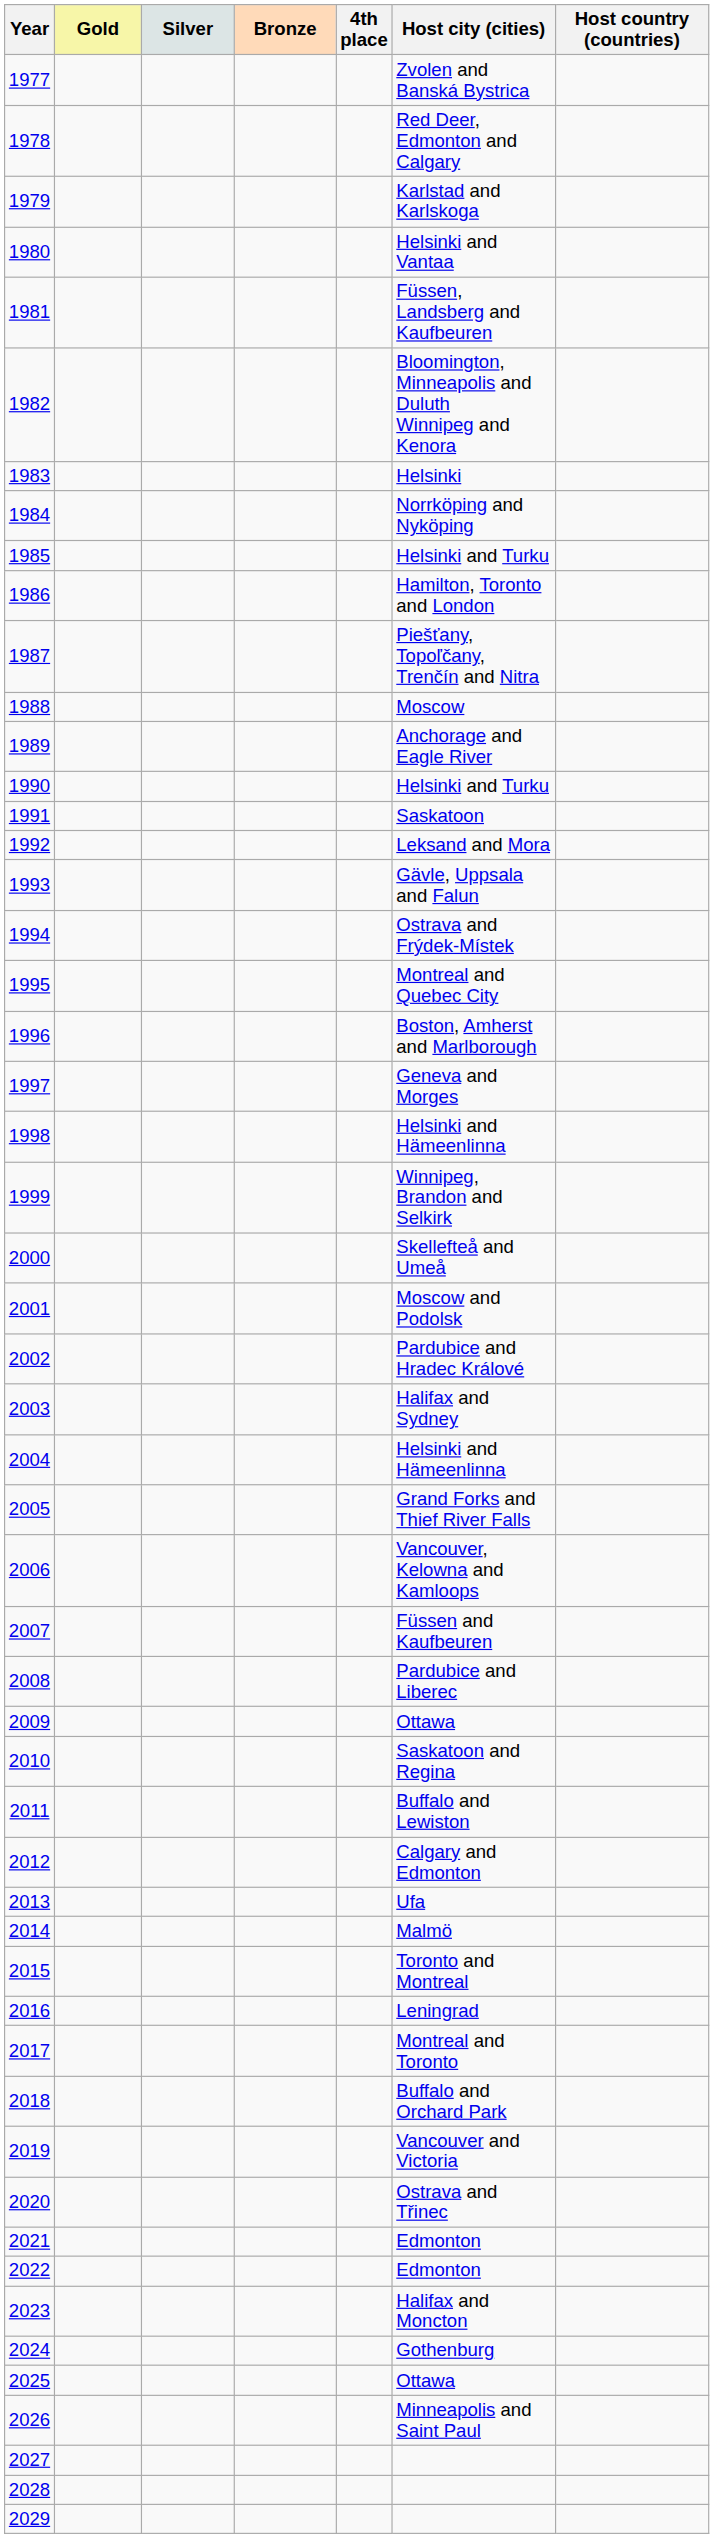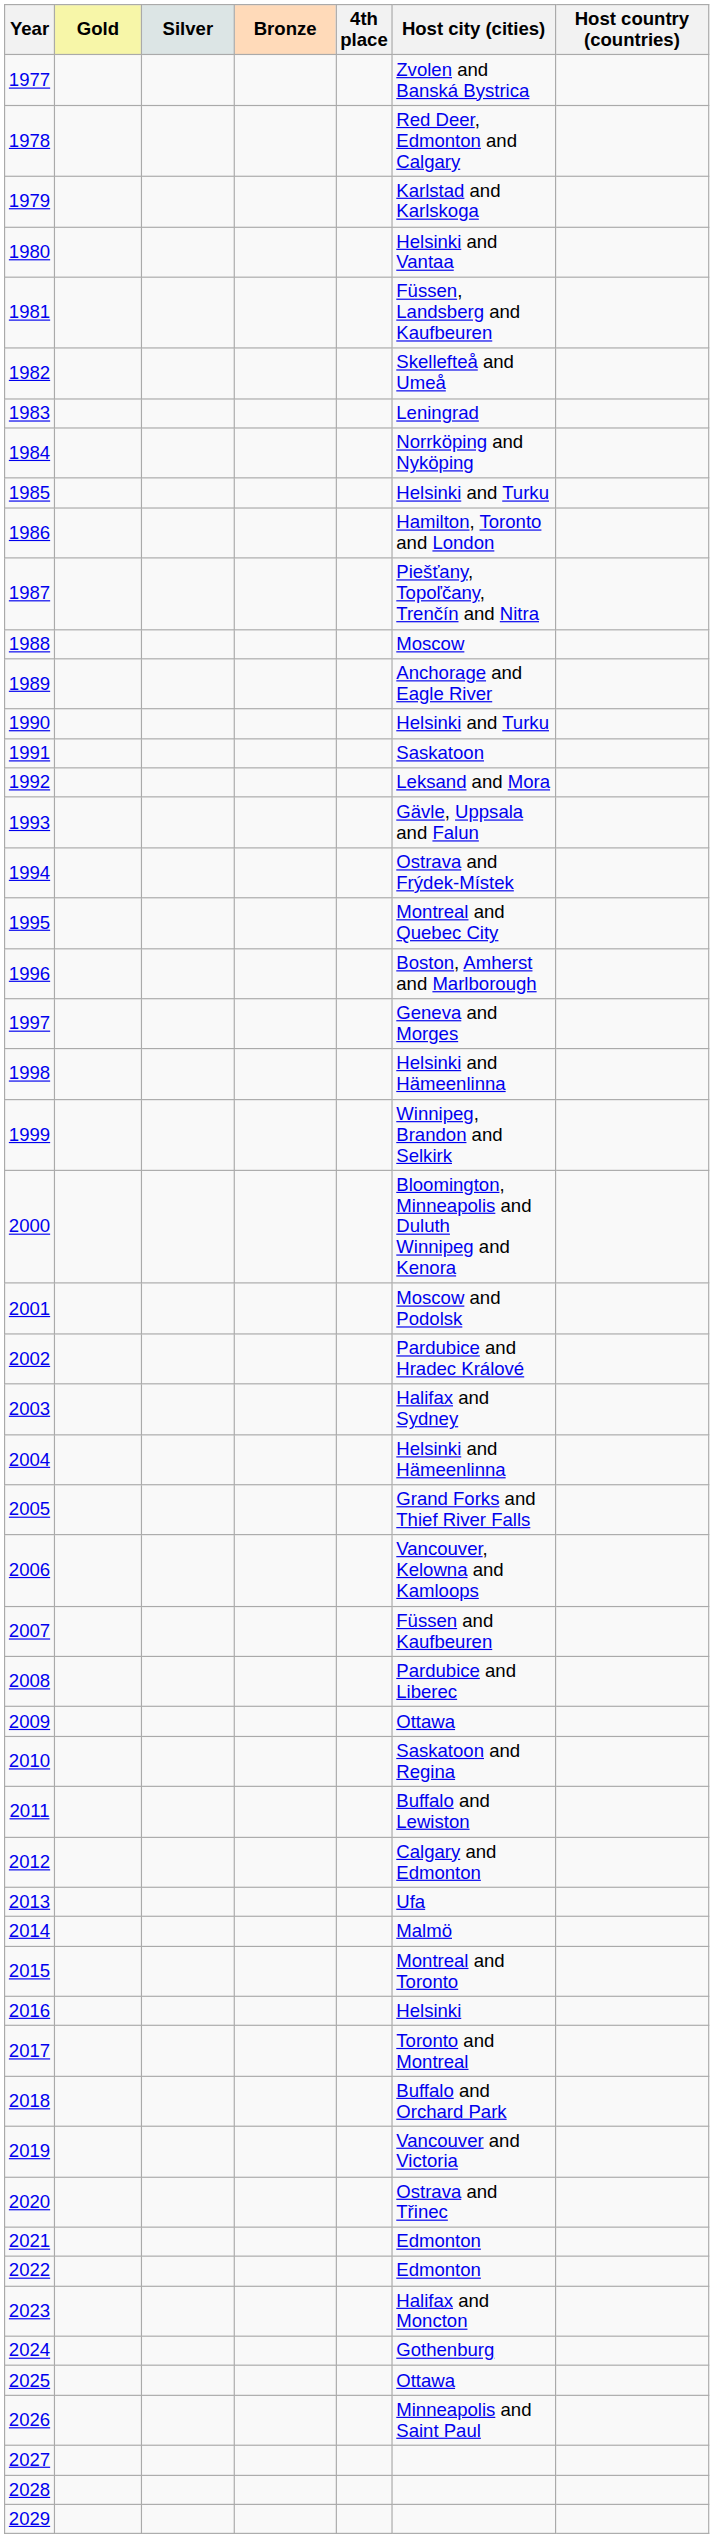1982 | Host city (cities): Bloomington, Minneapolis and Duluth Winnipeg and Kenora -> Skellefteå and Umeå
1983 | Host city (cities): Helsinki -> Leningrad
2000 | Host city (cities): Skellefteå and Umeå -> Bloomington, Minneapolis and Duluth Winnipeg and Kenora
2015 | Host city (cities): Toronto and Montreal -> Montreal and Toronto
2016 | Host city (cities): Leningrad -> Helsinki
2017 | Host city (cities): Montreal and Toronto -> Toronto and Montreal
